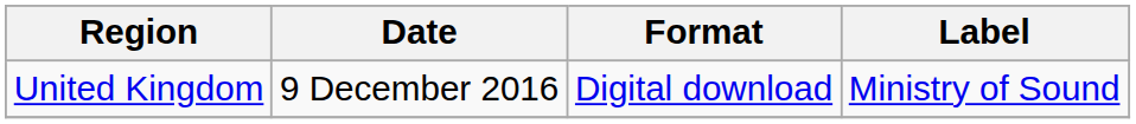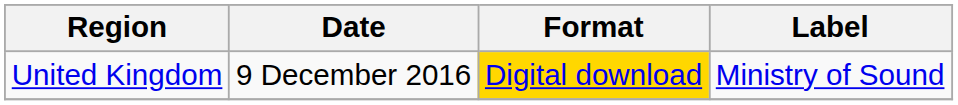United Kingdom | Format: no background -> gold background
